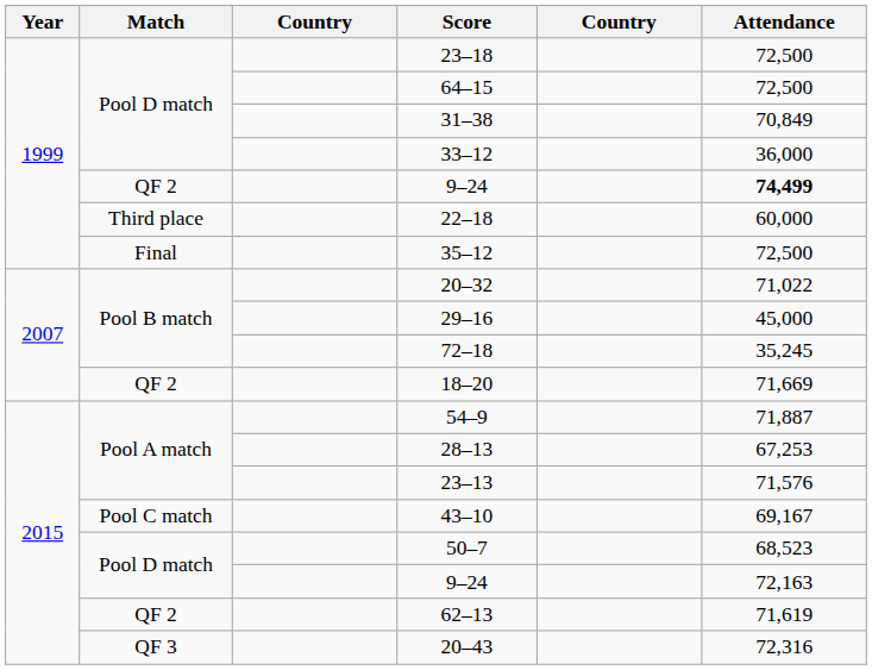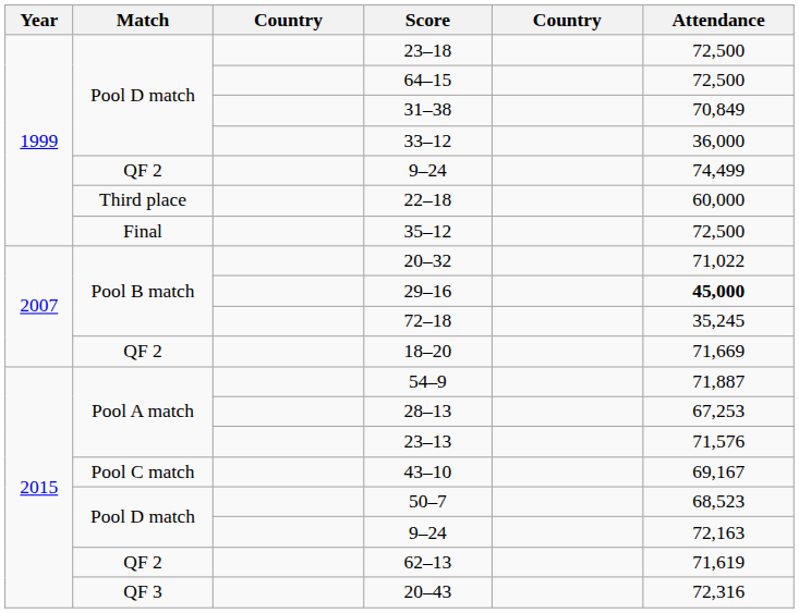QF 2 / 9–24 | Attendance: bold -> normal
29–16 | Attendance: normal -> bold
